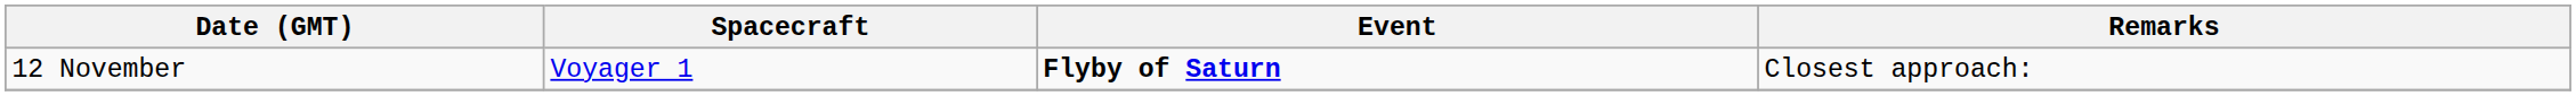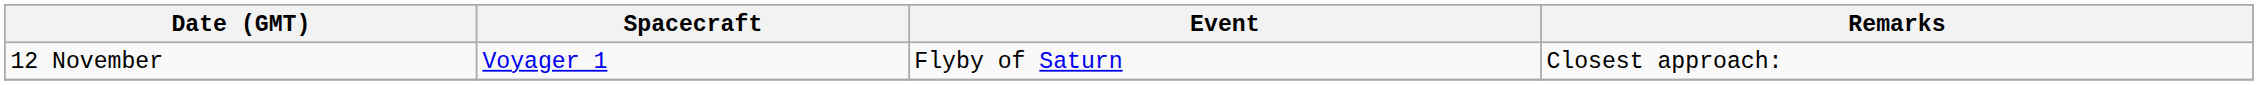12 November | Event: bold -> normal
